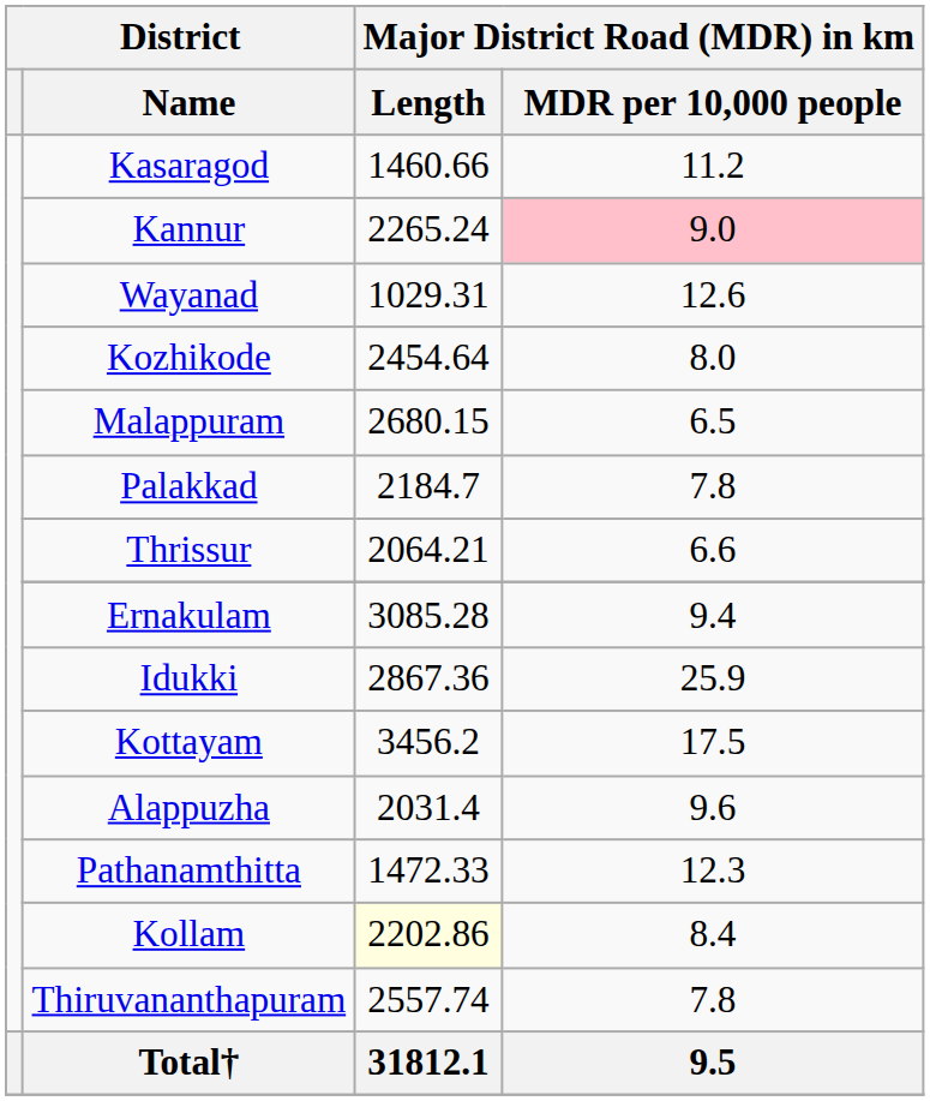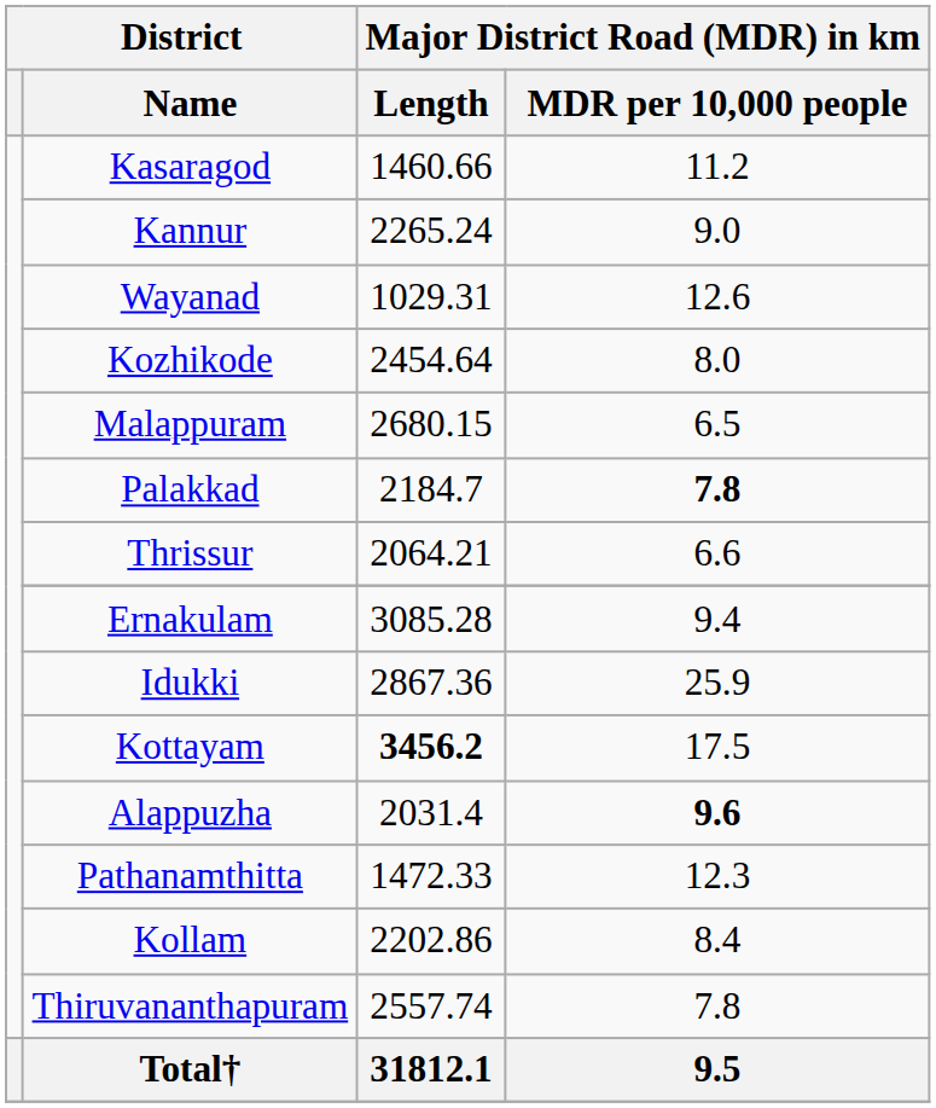Kannur | Major District Road (MDR) in km / MDR per 10,000 people: pink background -> no background
Palakkad | Major District Road (MDR) in km / MDR per 10,000 people: normal -> bold
Kottayam | Major District Road (MDR) in km / Length: normal -> bold
Alappuzha | Major District Road (MDR) in km / MDR per 10,000 people: normal -> bold
Kollam | Major District Road (MDR) in km / Length: lightyellow background -> no background
